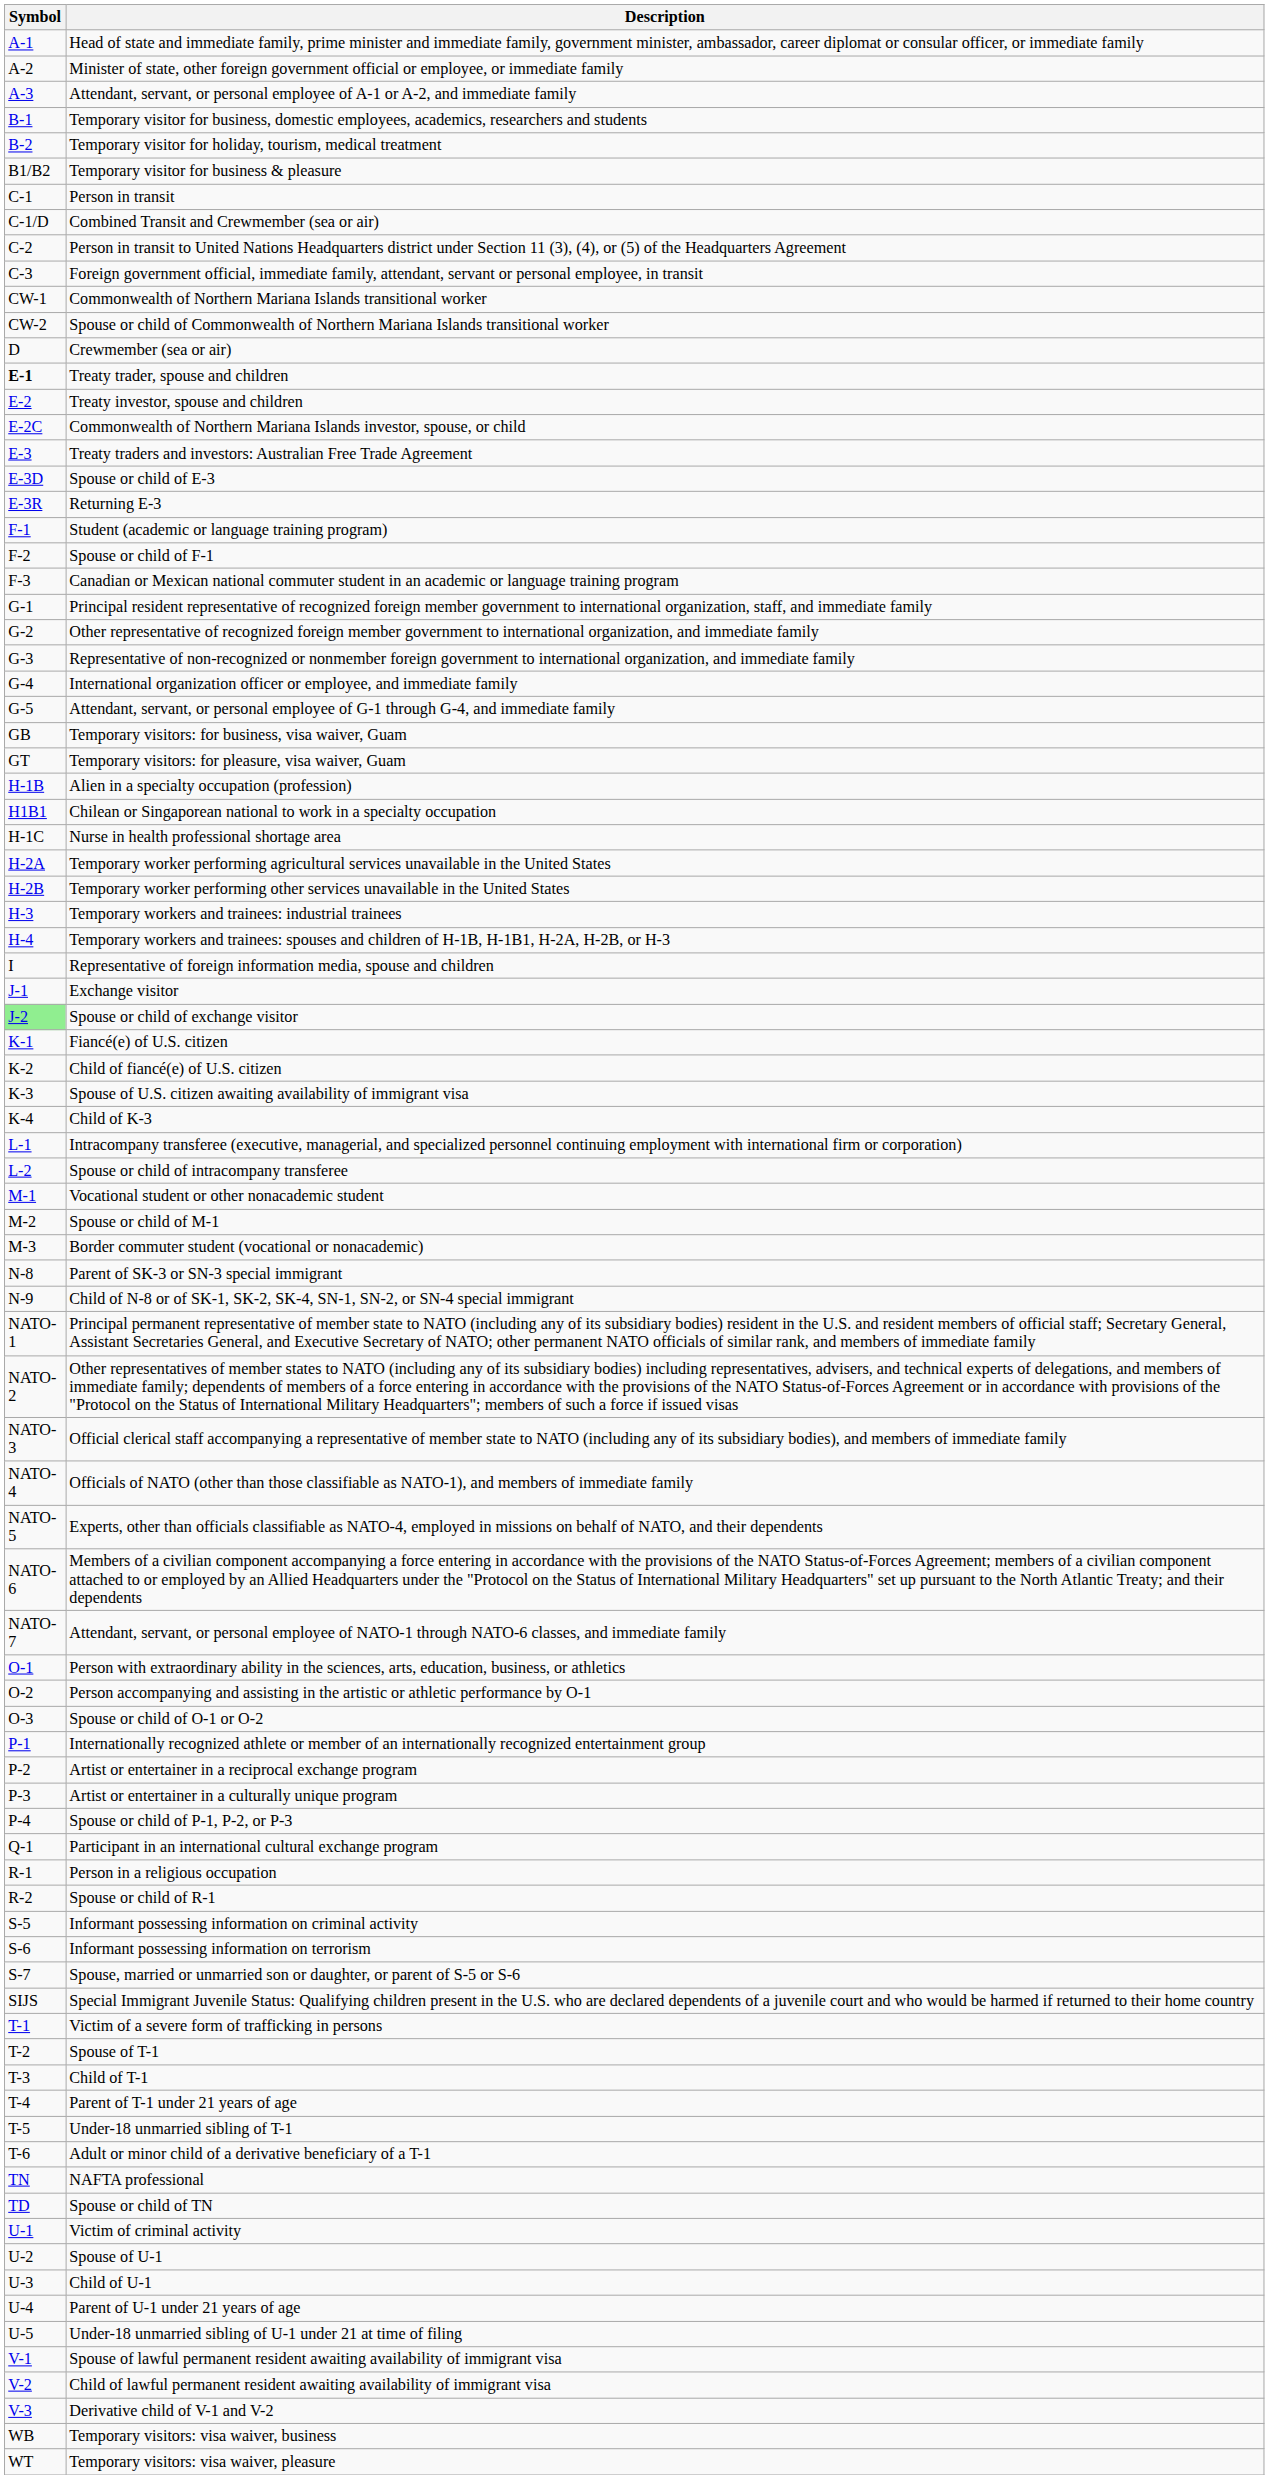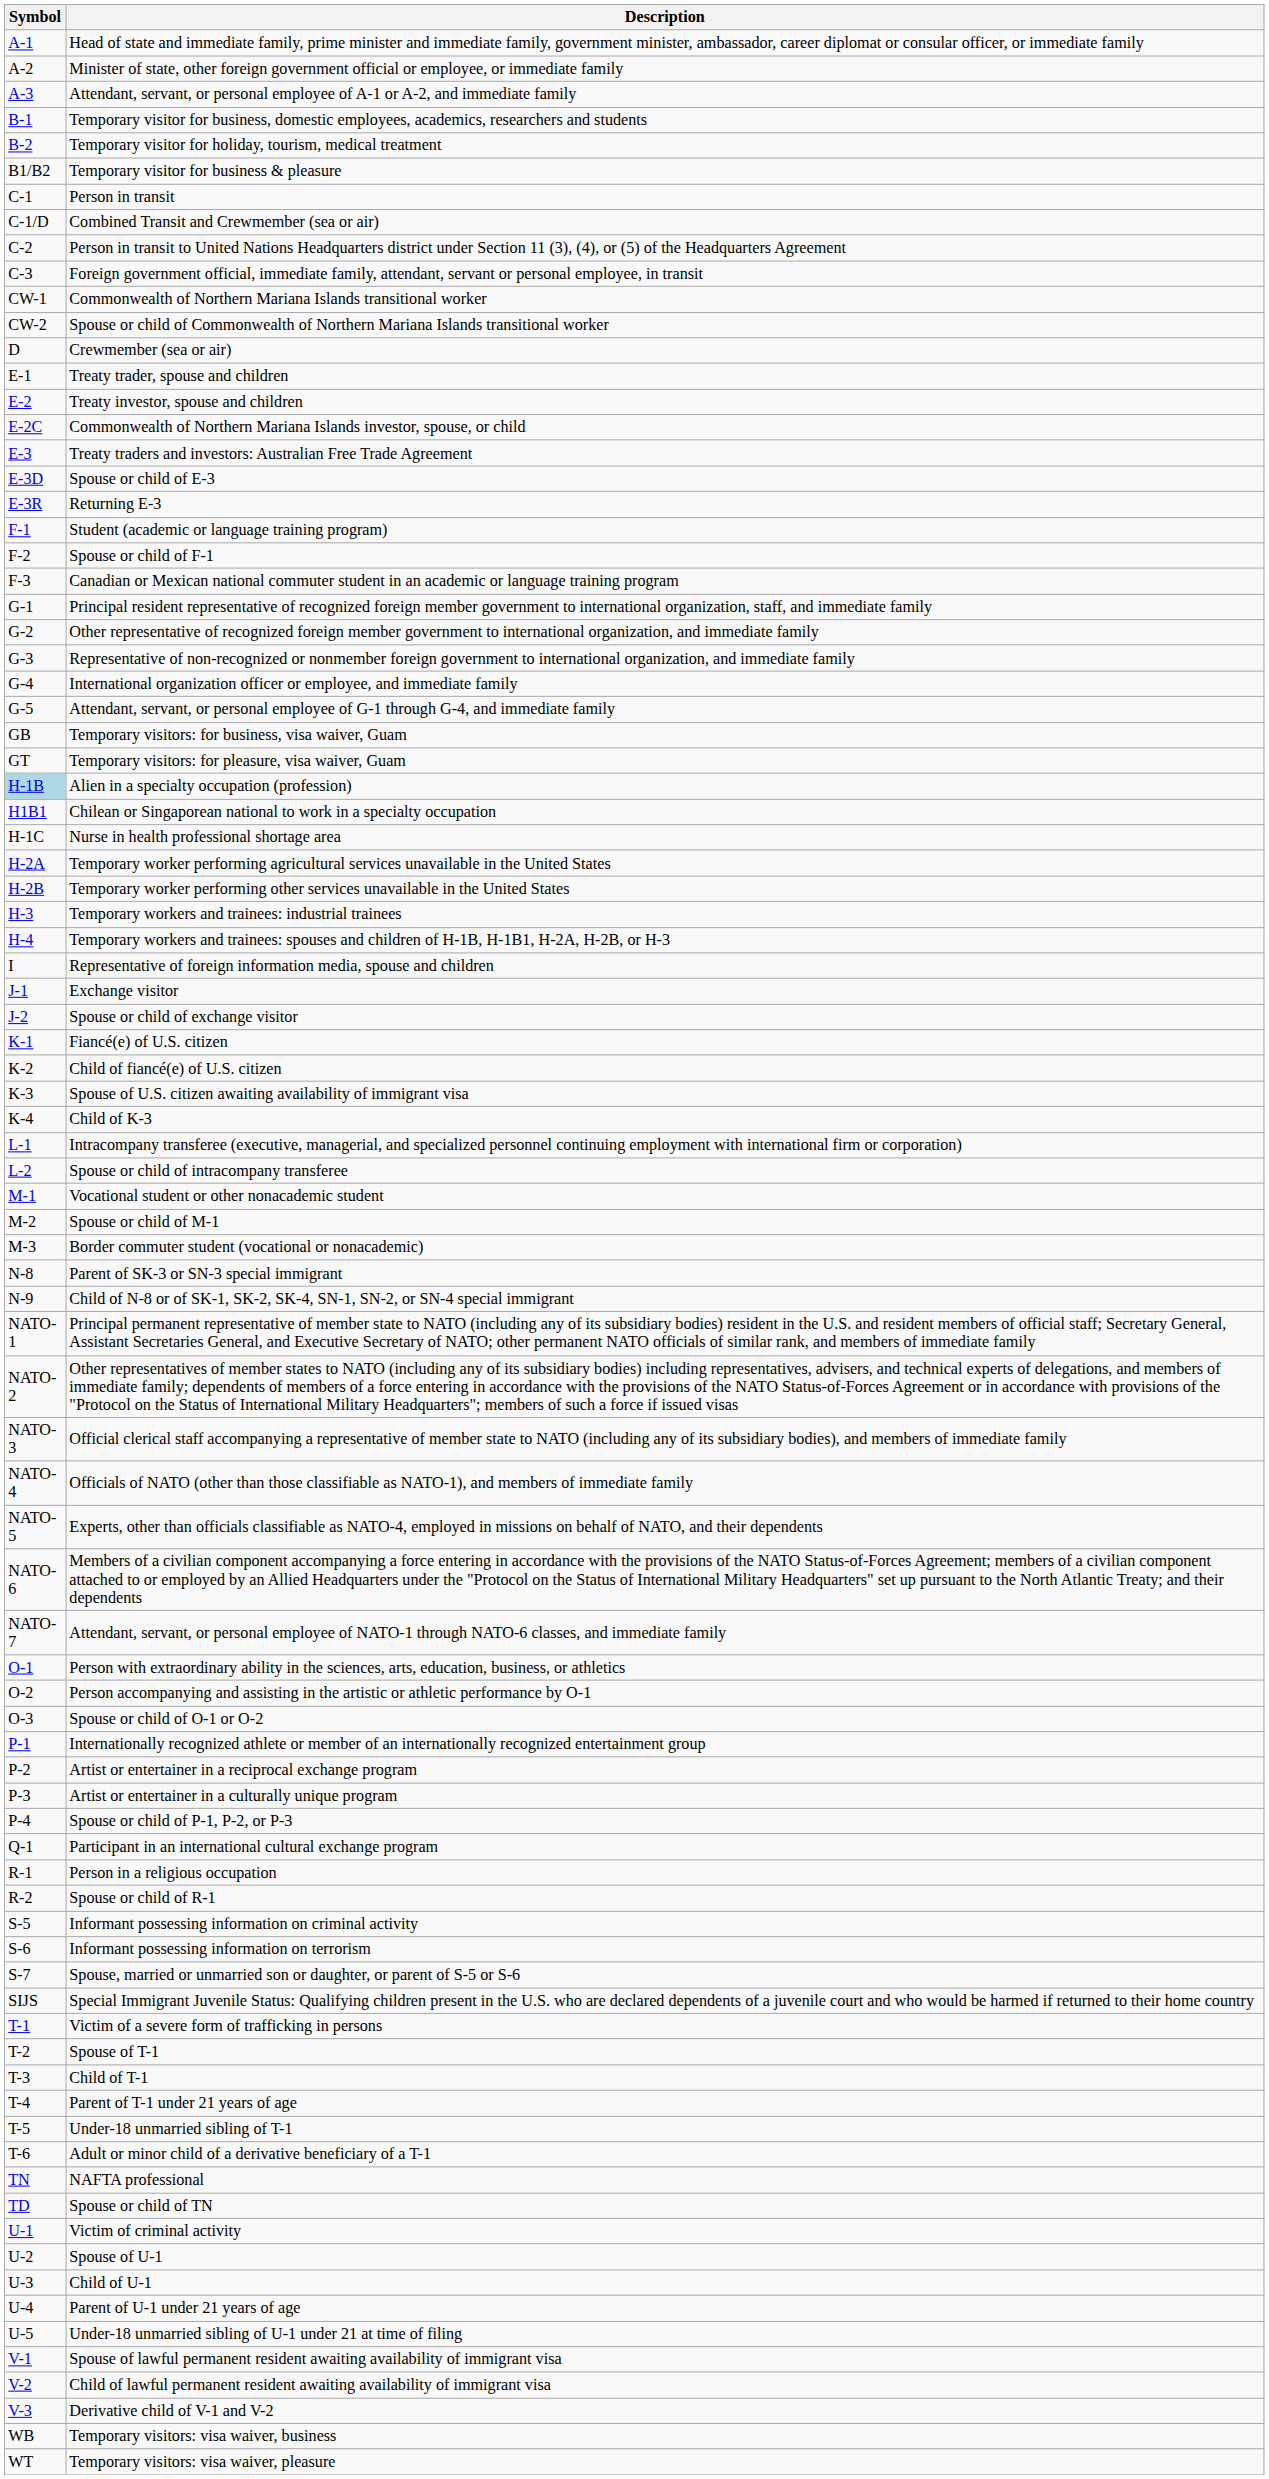Treaty trader, spouse and children | Symbol: bold -> normal
Alien in a specialty occupation (profession) | Symbol: no background -> lightblue background
Spouse or child of exchange visitor | Symbol: lightgreen background -> no background
